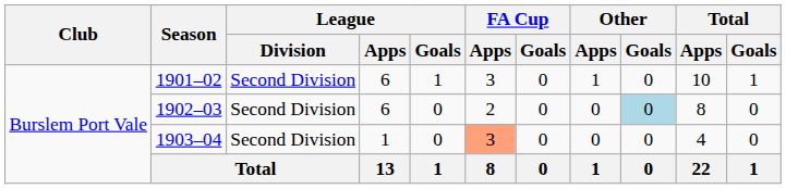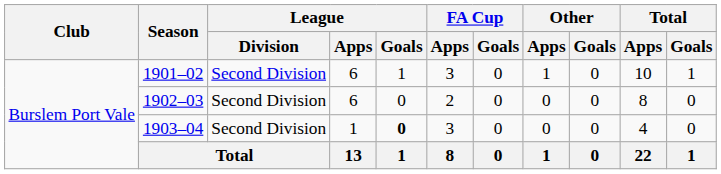1902–03 | Other / Goals: lightblue background -> no background
1903–04 | League / Goals: normal -> bold
1903–04 | FA Cup / Apps: lightsalmon background -> no background
